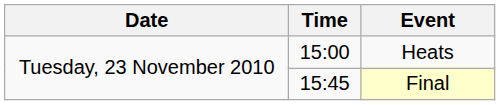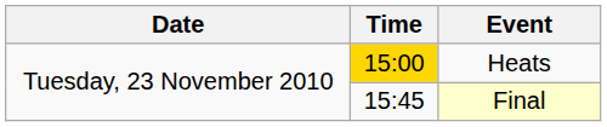Heats | Time: no background -> gold background
